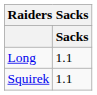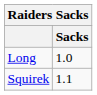Long | Sacks: 1.1 -> 1.0
